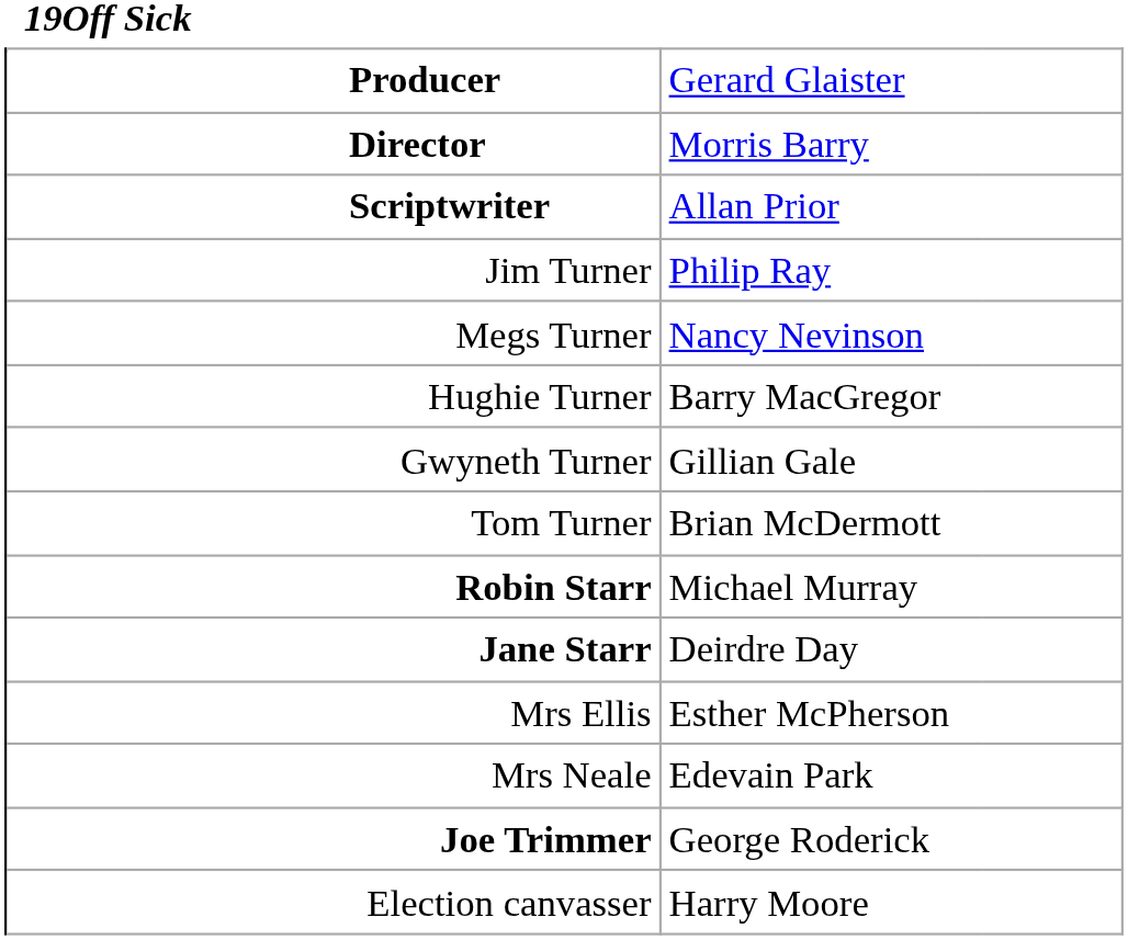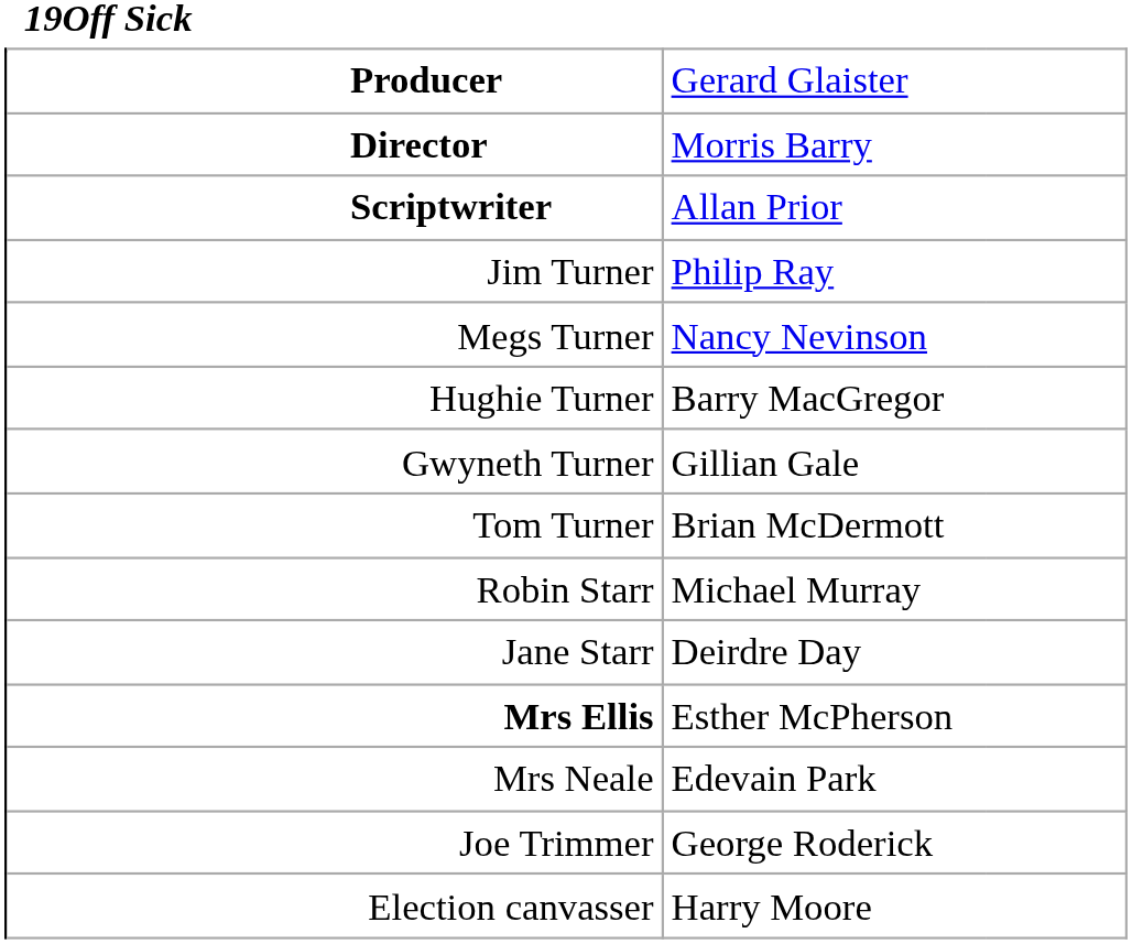Robin Starr | column 2: bold -> normal
Jane Starr | column 2: bold -> normal
Mrs Ellis | column 2: normal -> bold
Joe Trimmer | column 2: bold -> normal
